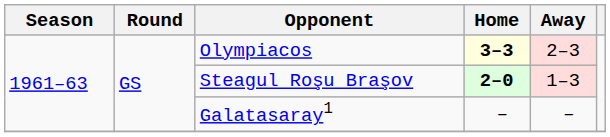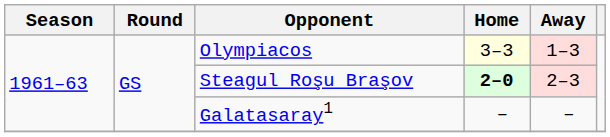Olympiacos | Home: bold -> normal
Olympiacos | Away: 2–3 -> 1–3
Steagul Roşu Braşov | Away: 1–3 -> 2–3
